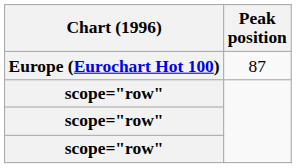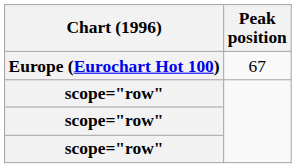Europe (Eurochart Hot 100) | Peak position: 87 -> 67
